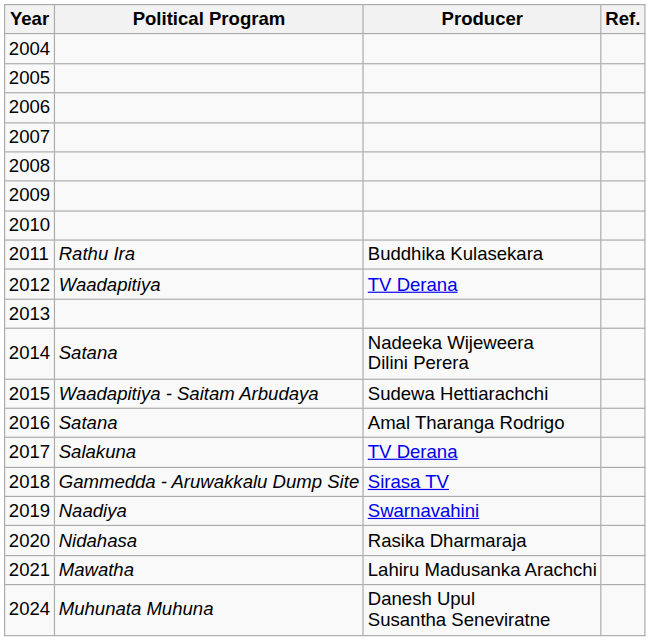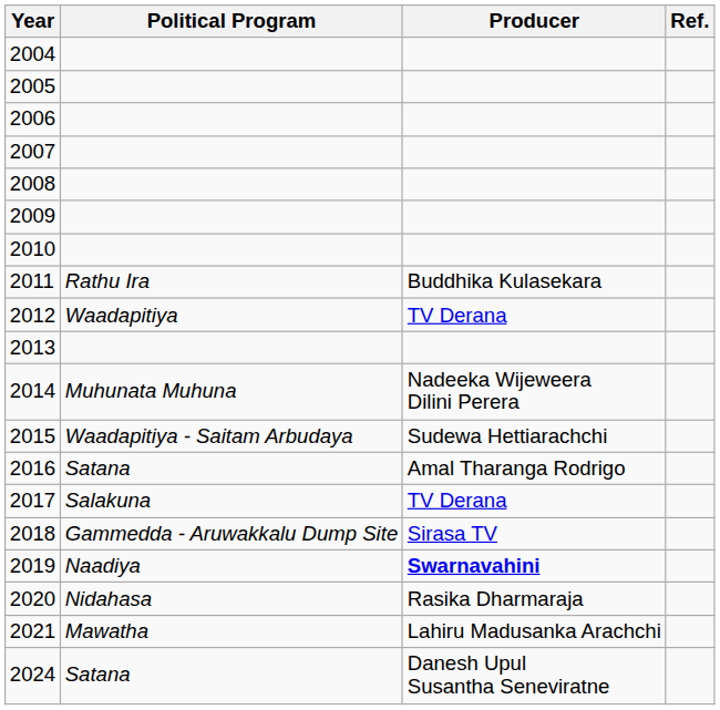2014 | Political Program: Satana -> Muhunata Muhuna
2019 | Producer: normal -> bold
2024 | Political Program: Muhunata Muhuna -> Satana
